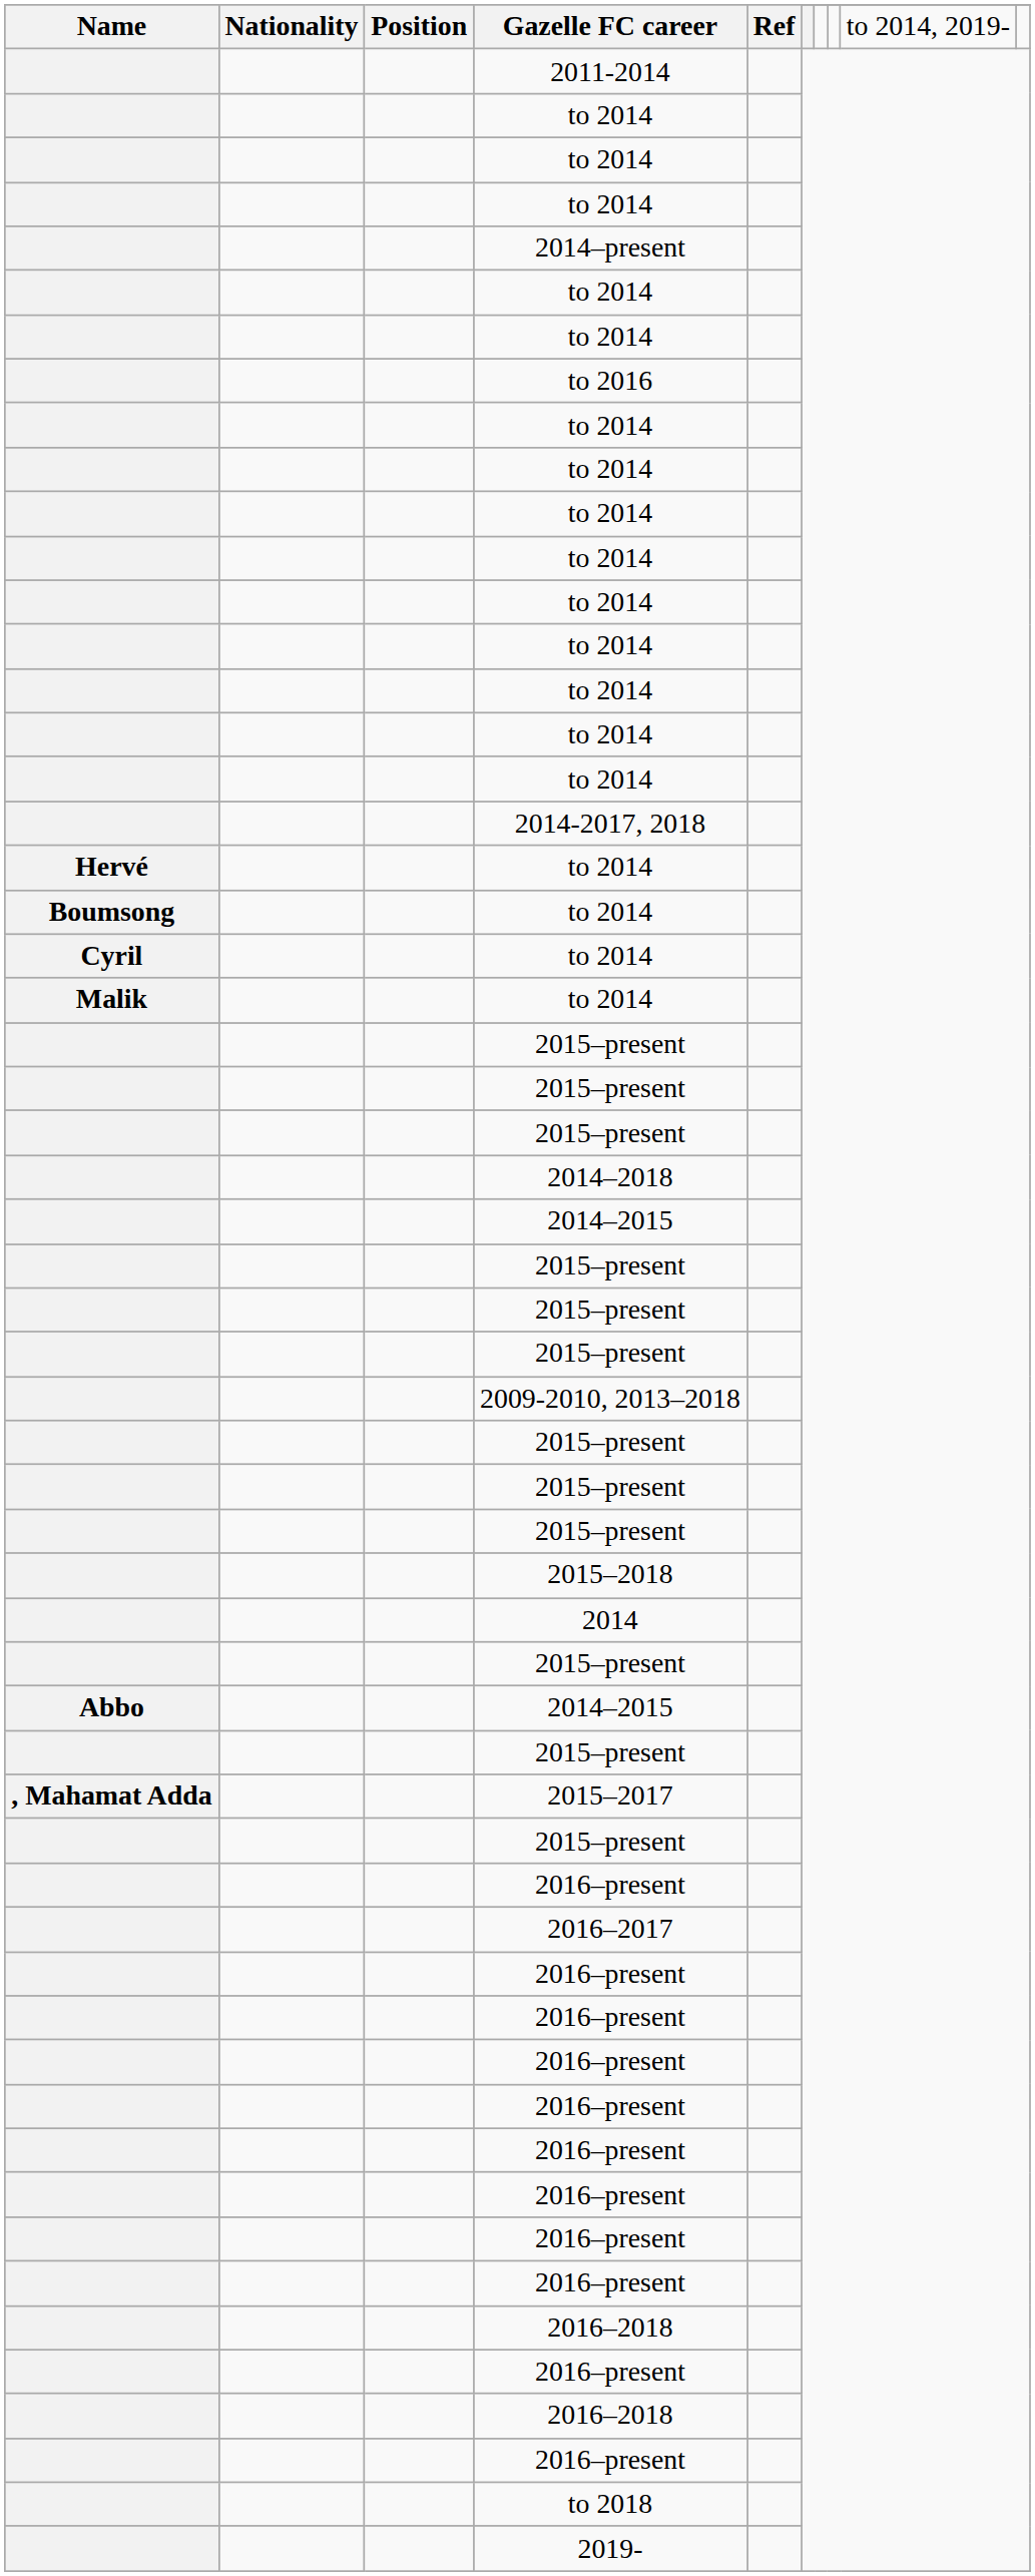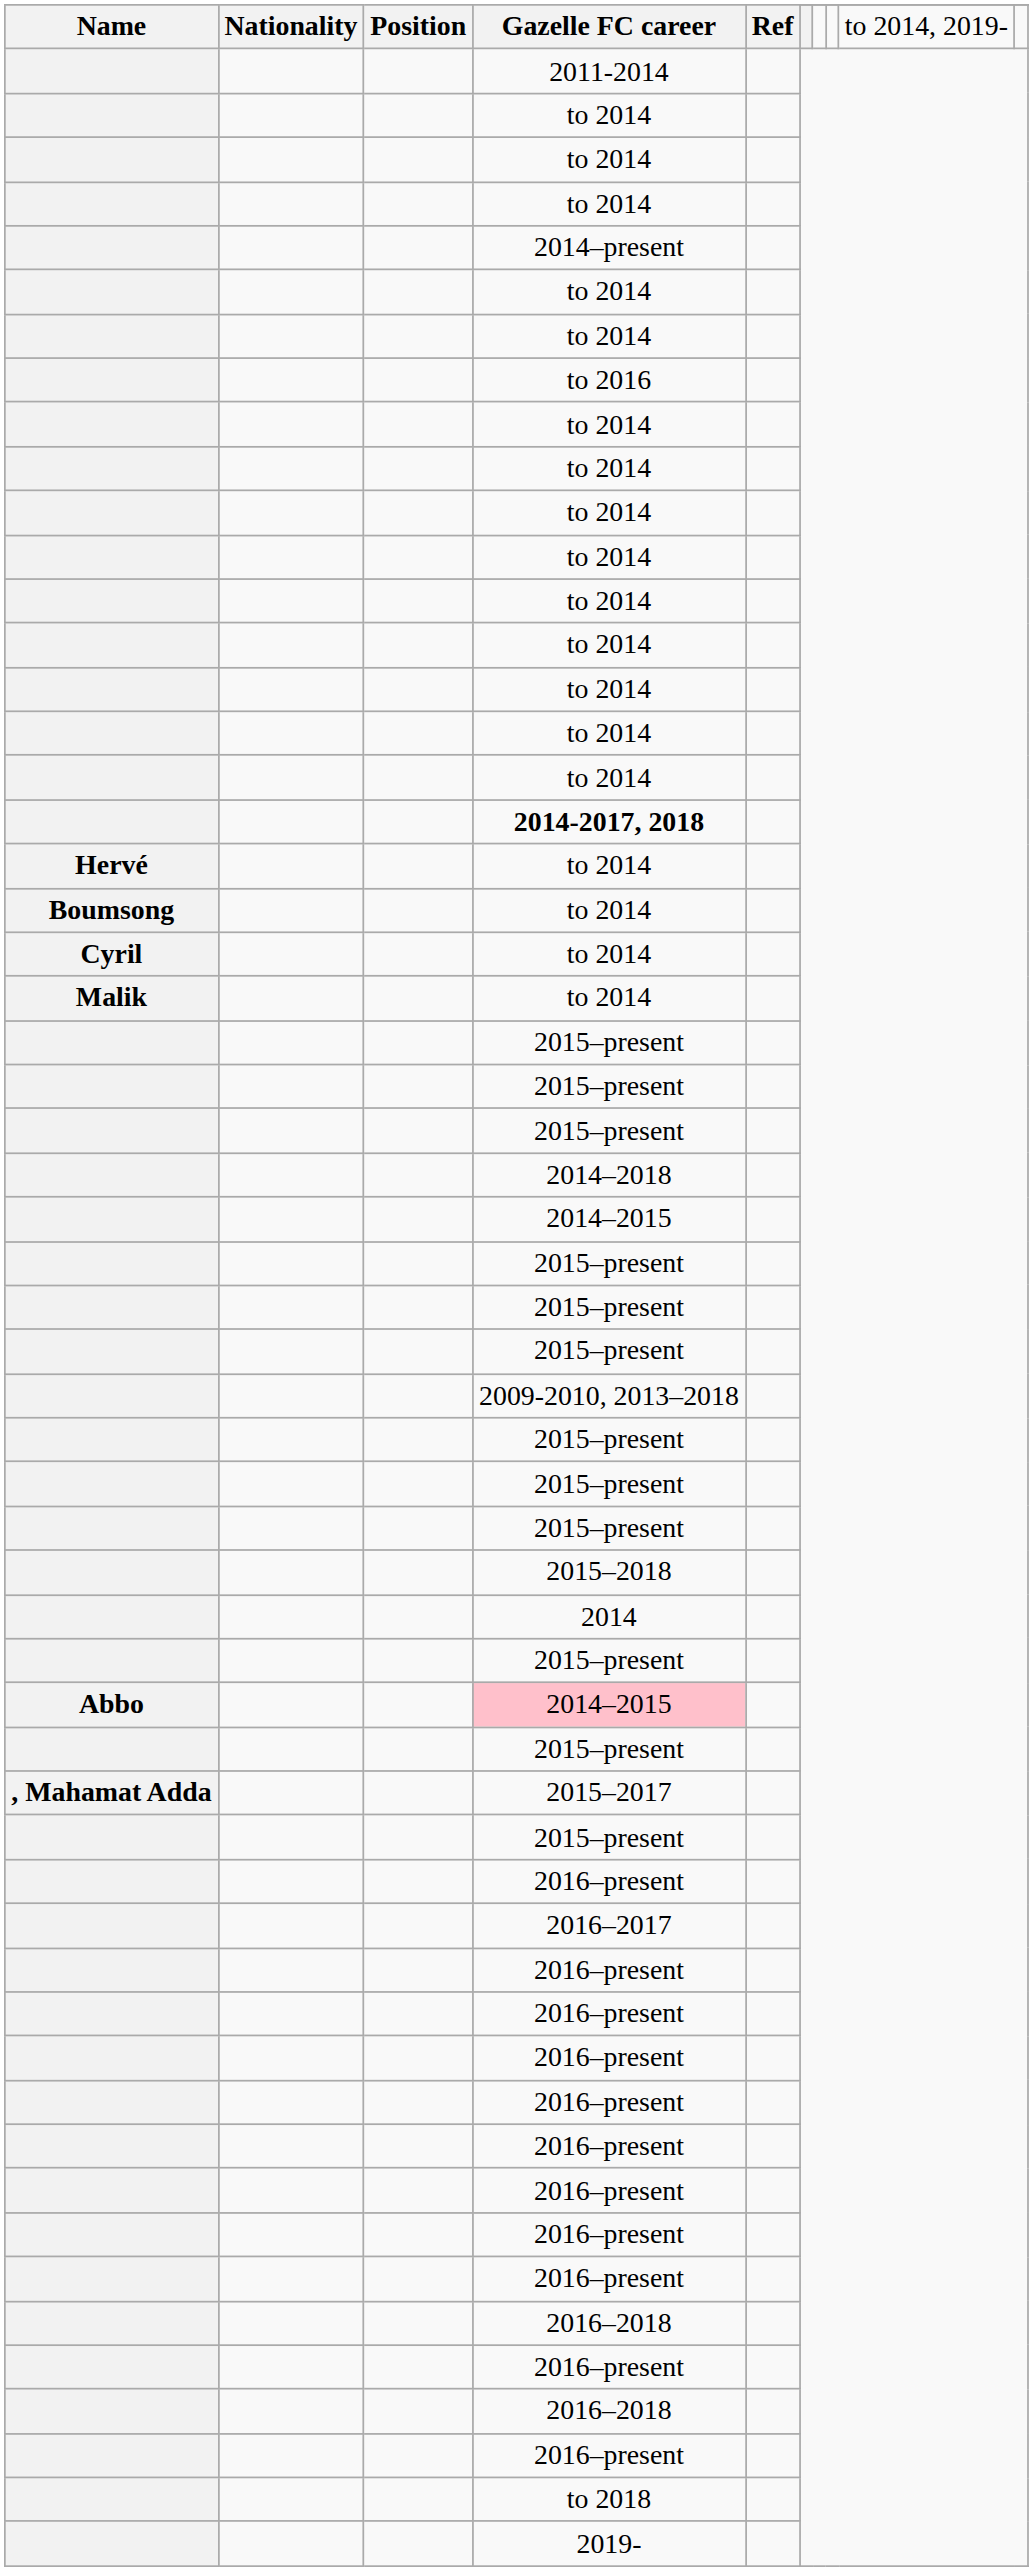2014-2017, 2018 | Gazelle FC career: normal -> bold
Abbo / 2014–2015 | Gazelle FC career: no background -> pink background
